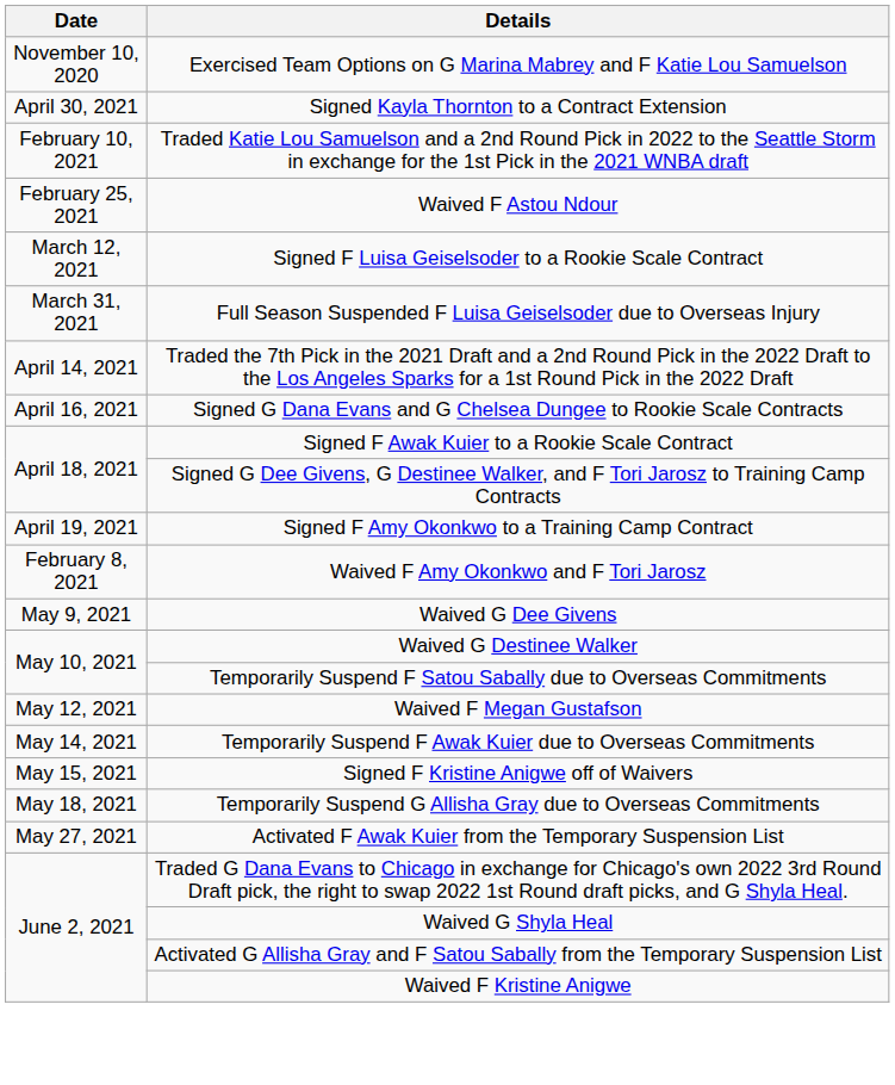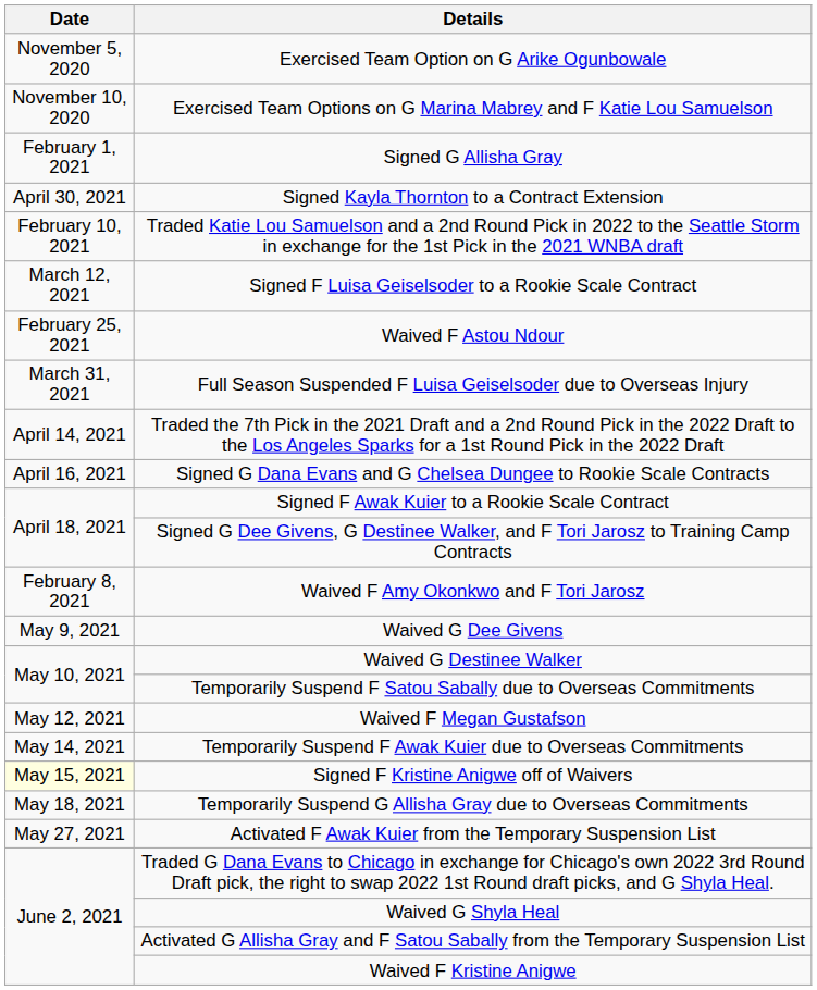+ row: November 5, 2020 | Exercised Team Option on G Arike Ogunbowale
+ row: February 1, 2021 | Signed G Allisha Gray
rows swapped: Waived F Astou Ndour <-> Signed F Luisa Geiselsoder to a Rookie Scale Contract
- row: April 19, 2021 | Signed F Amy Okonkwo to a Training Camp Contract
Signed F Kristine Anigwe off of Waivers | Date: no background -> lightyellow background
